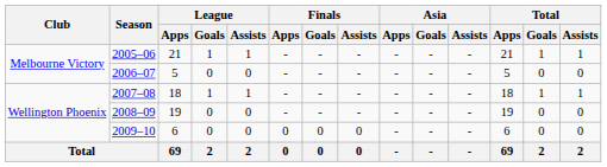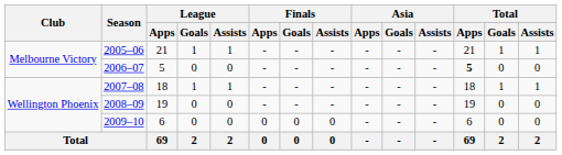2006–07 | Total / Apps: normal -> bold
